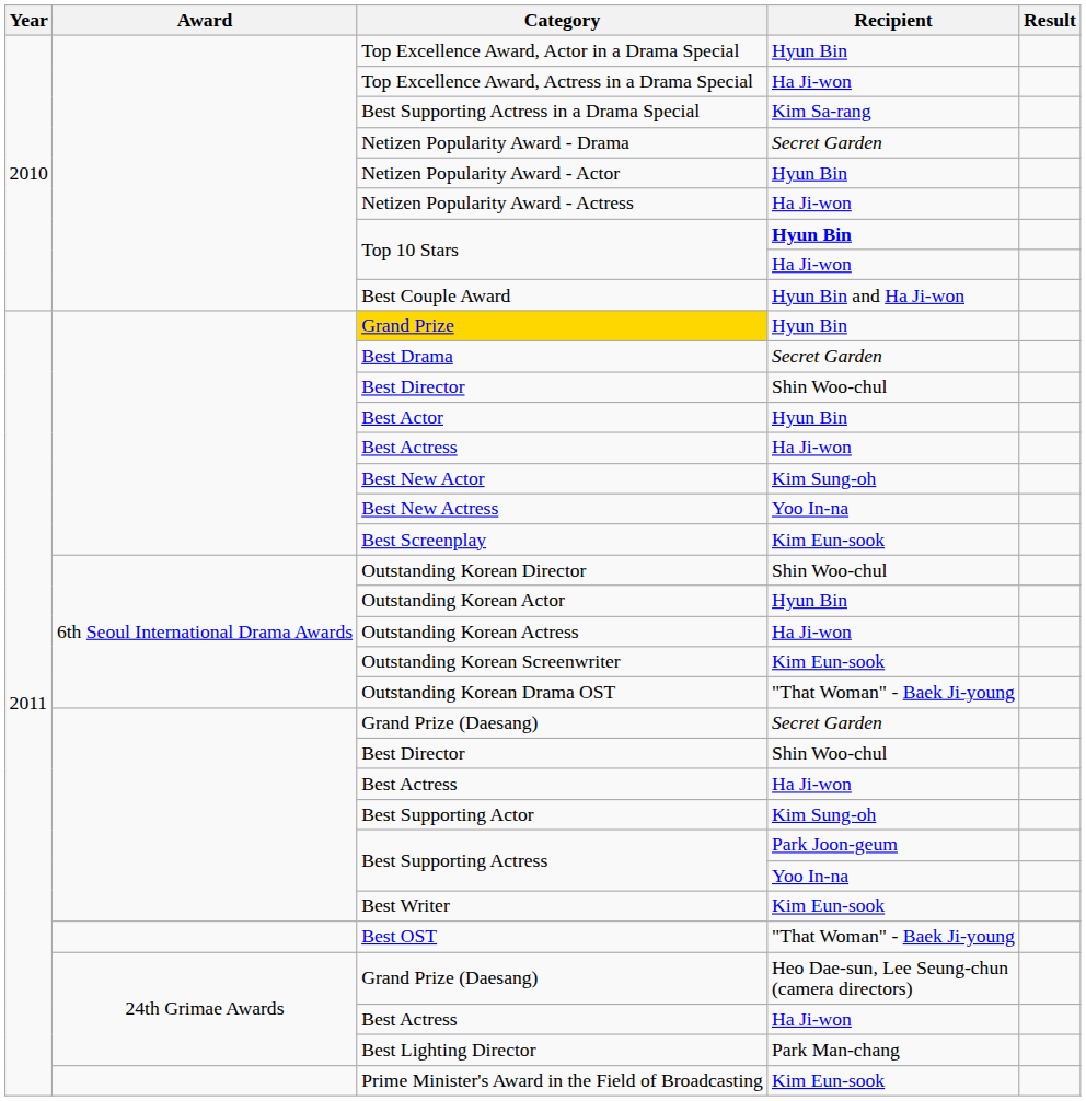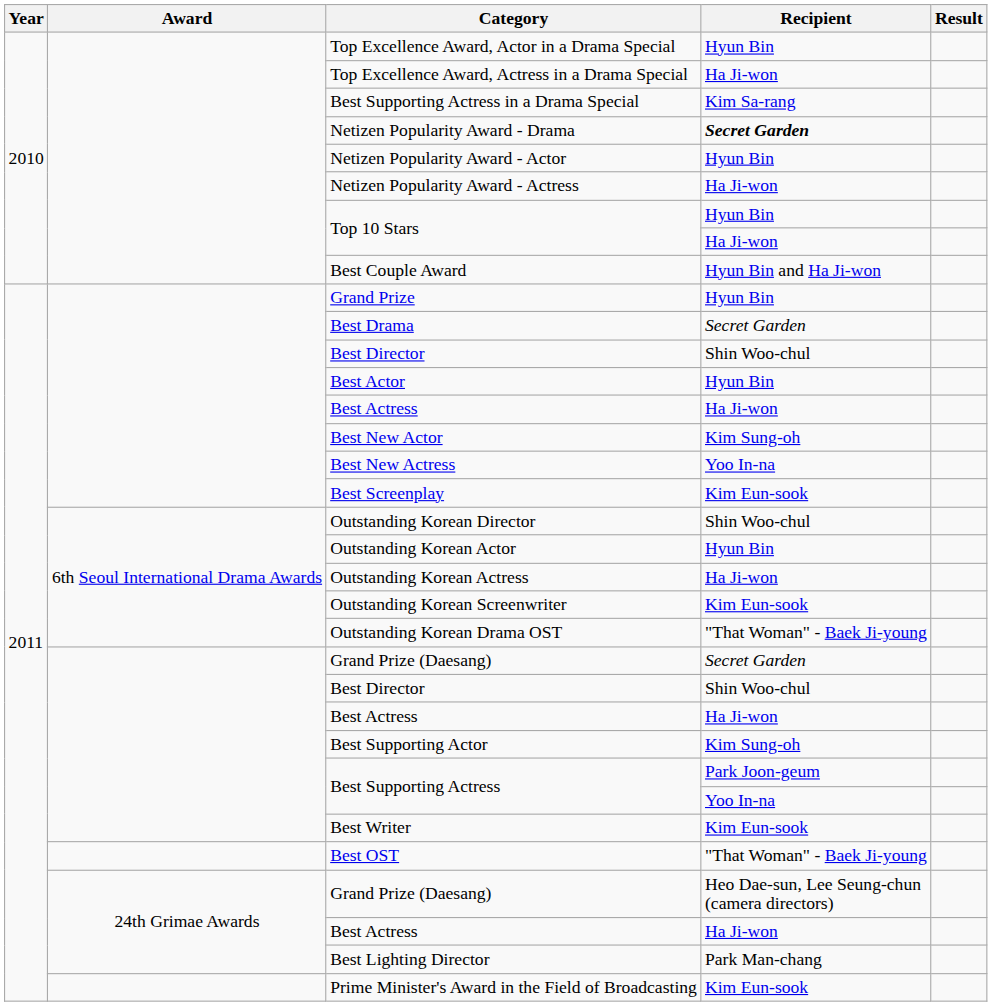Netizen Popularity Award - Drama | Recipient: normal -> bold
Top 10 Stars / Hyun Bin | Recipient: bold -> normal
Grand Prize | Category: gold background -> no background
